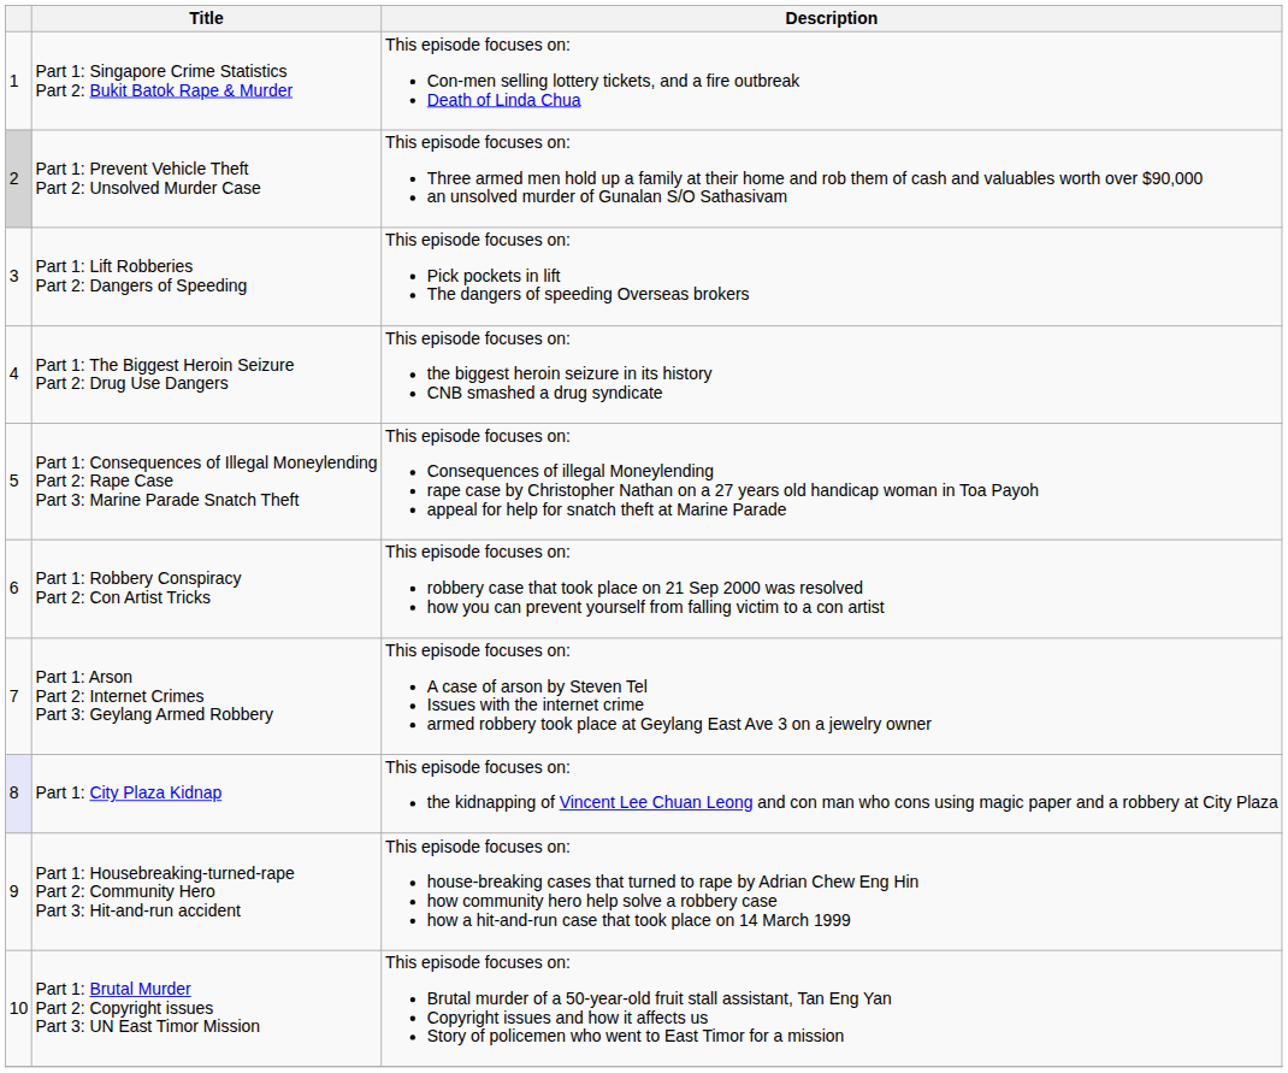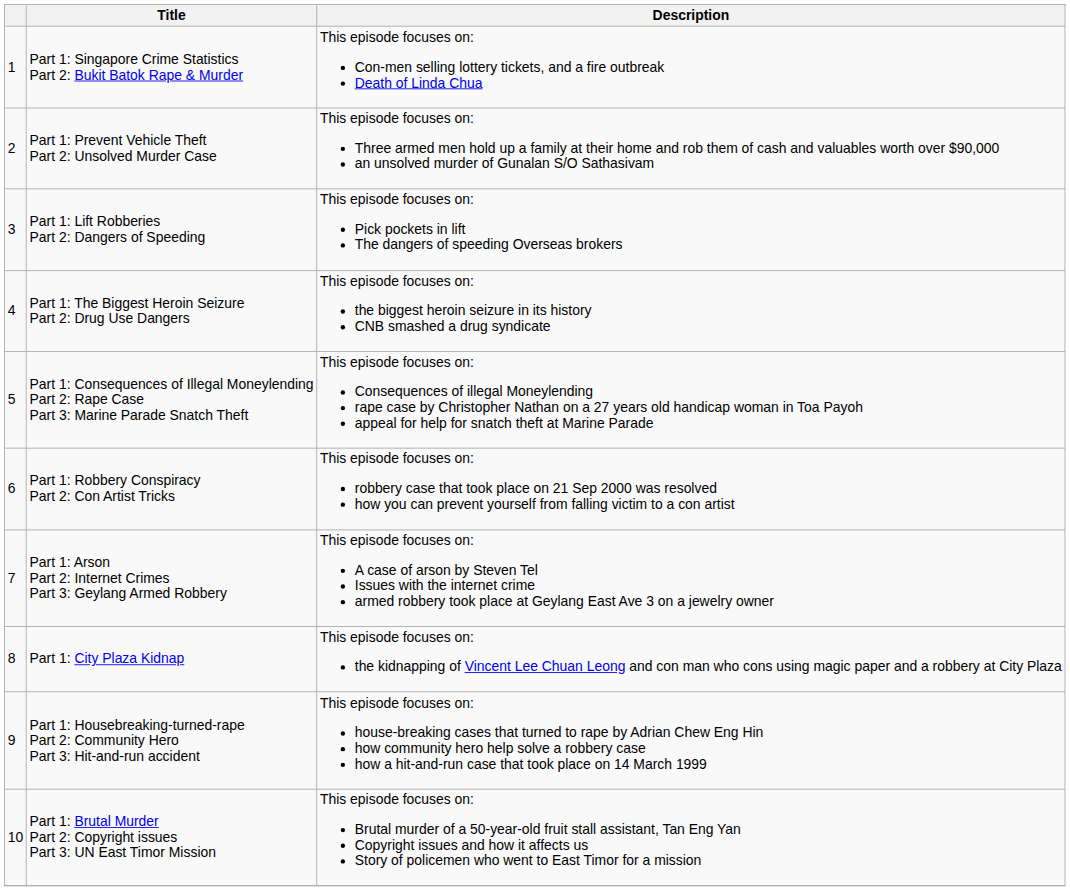Part 1: Prevent Vehicle Theft Part 2: Unsolved Murder Case | column 1: lightgrey background -> no background
Part 1: City Plaza Kidnap | column 1: lavender background -> no background
